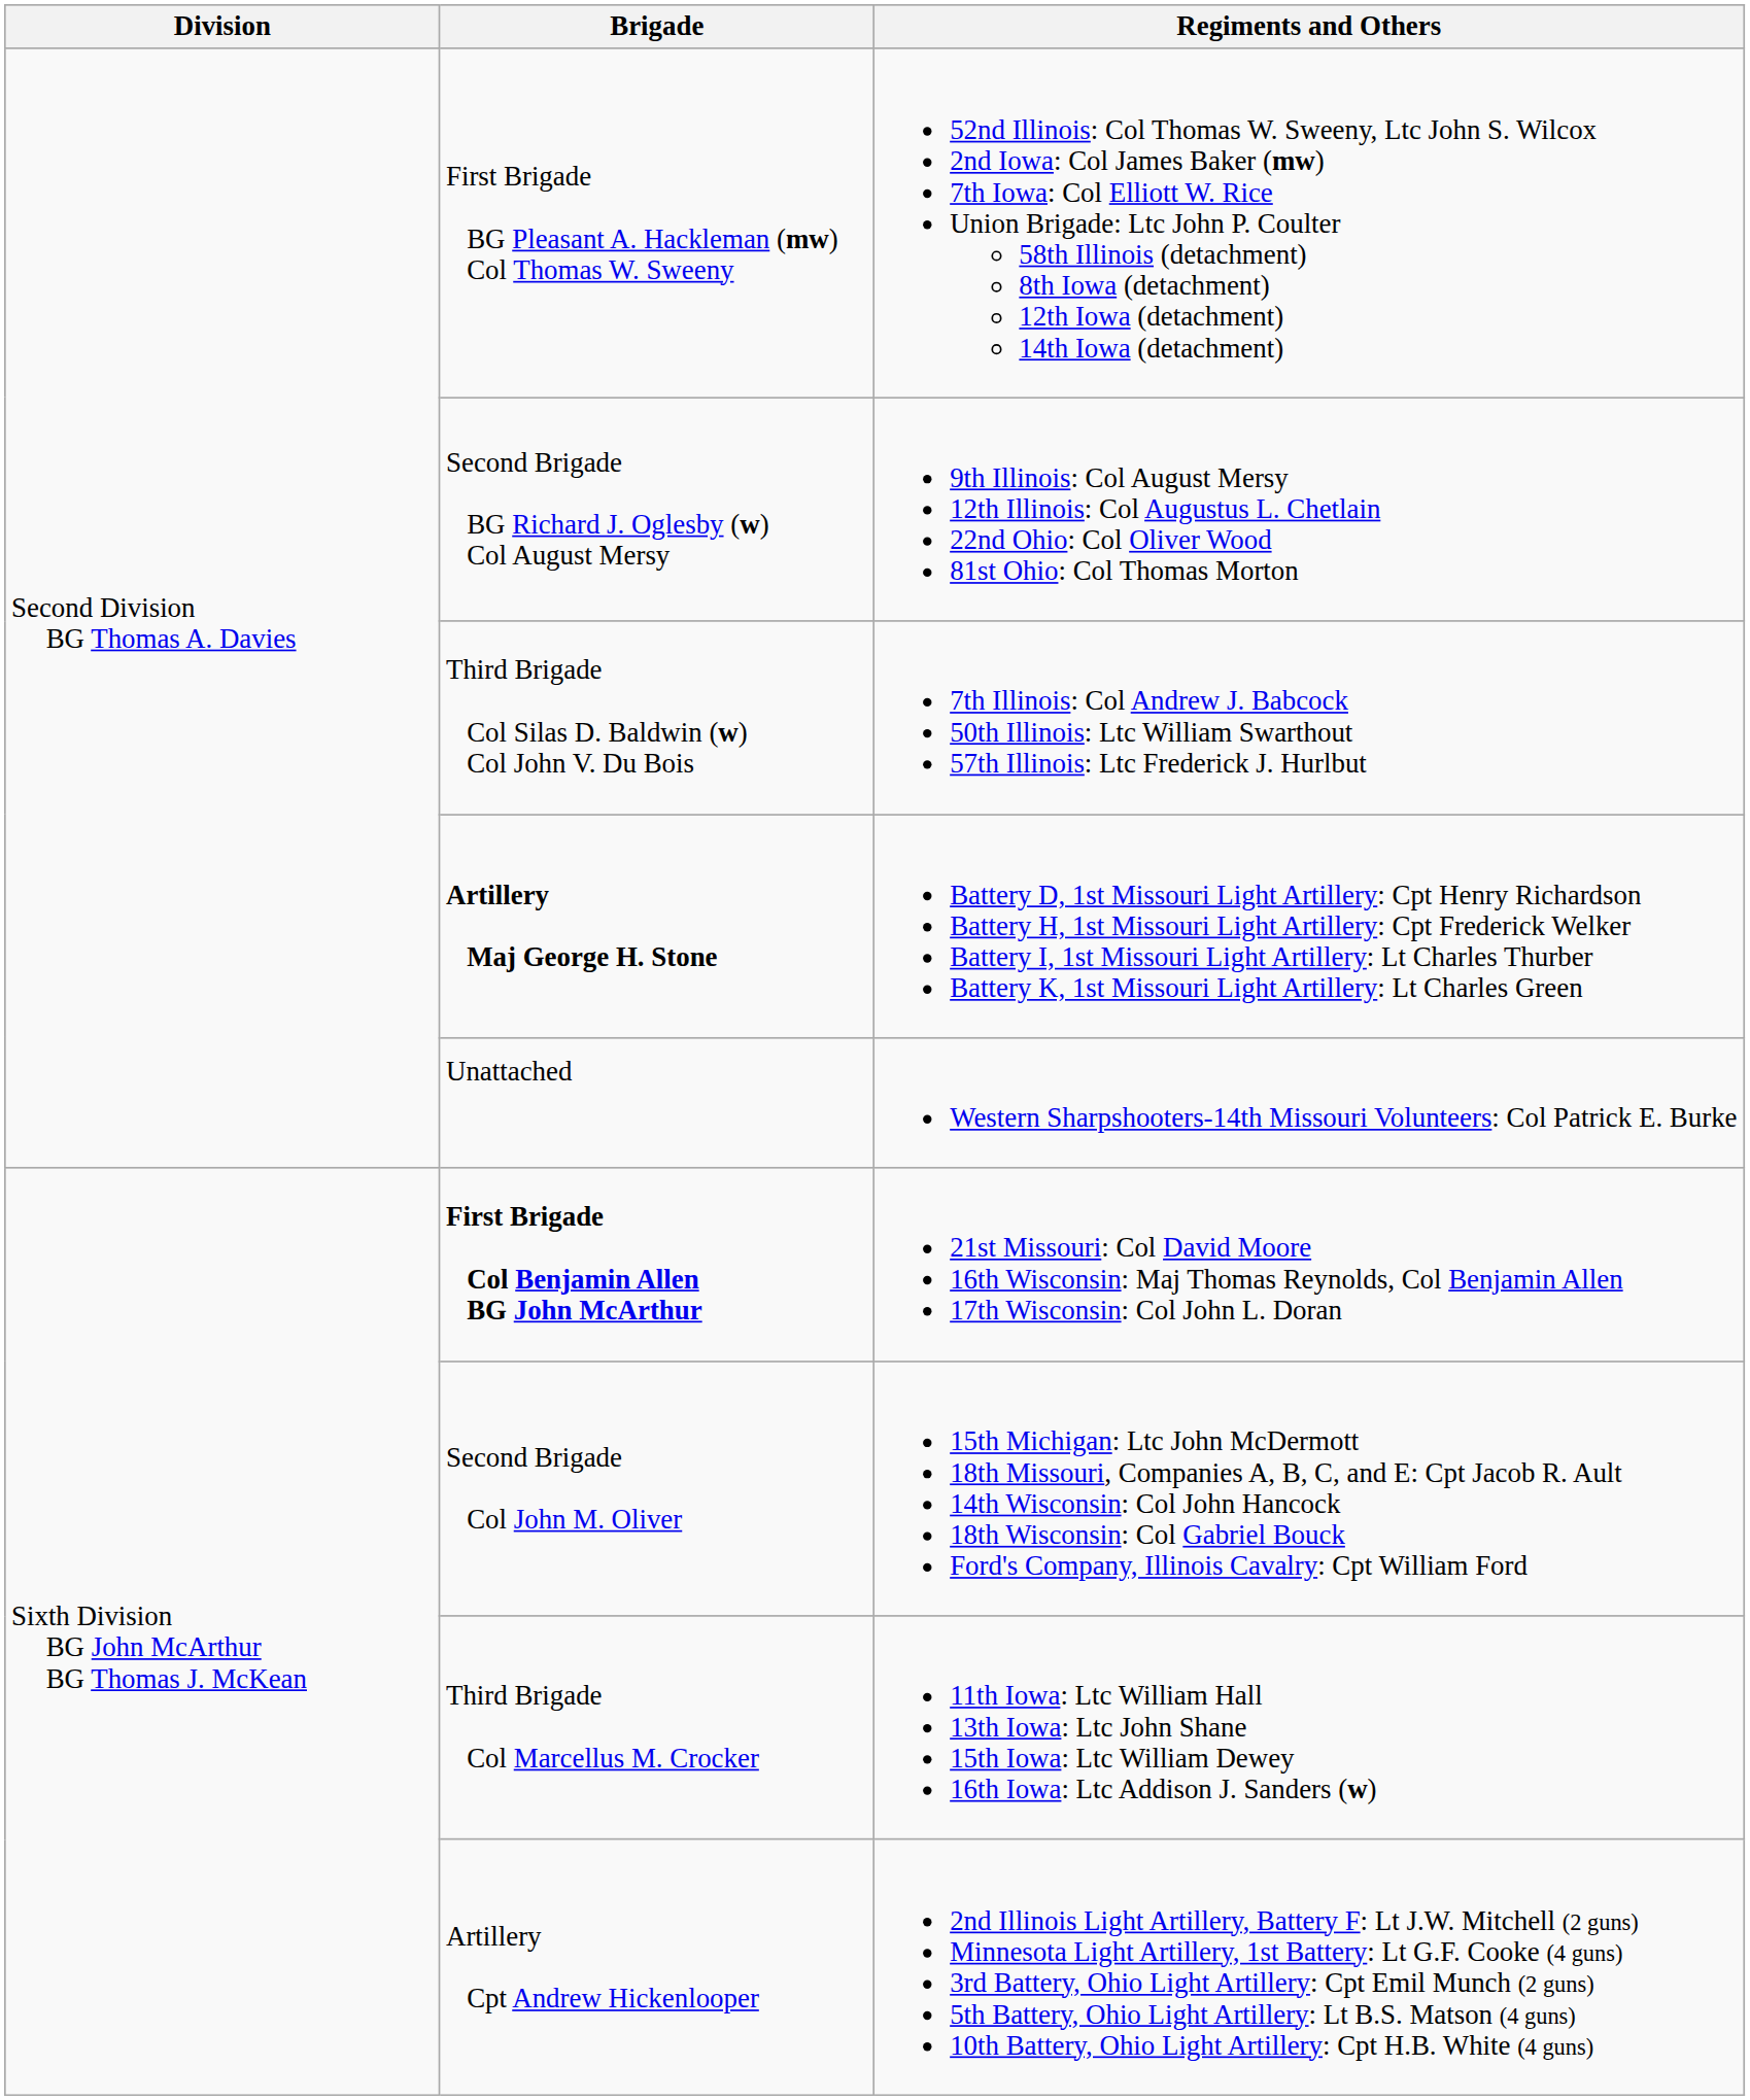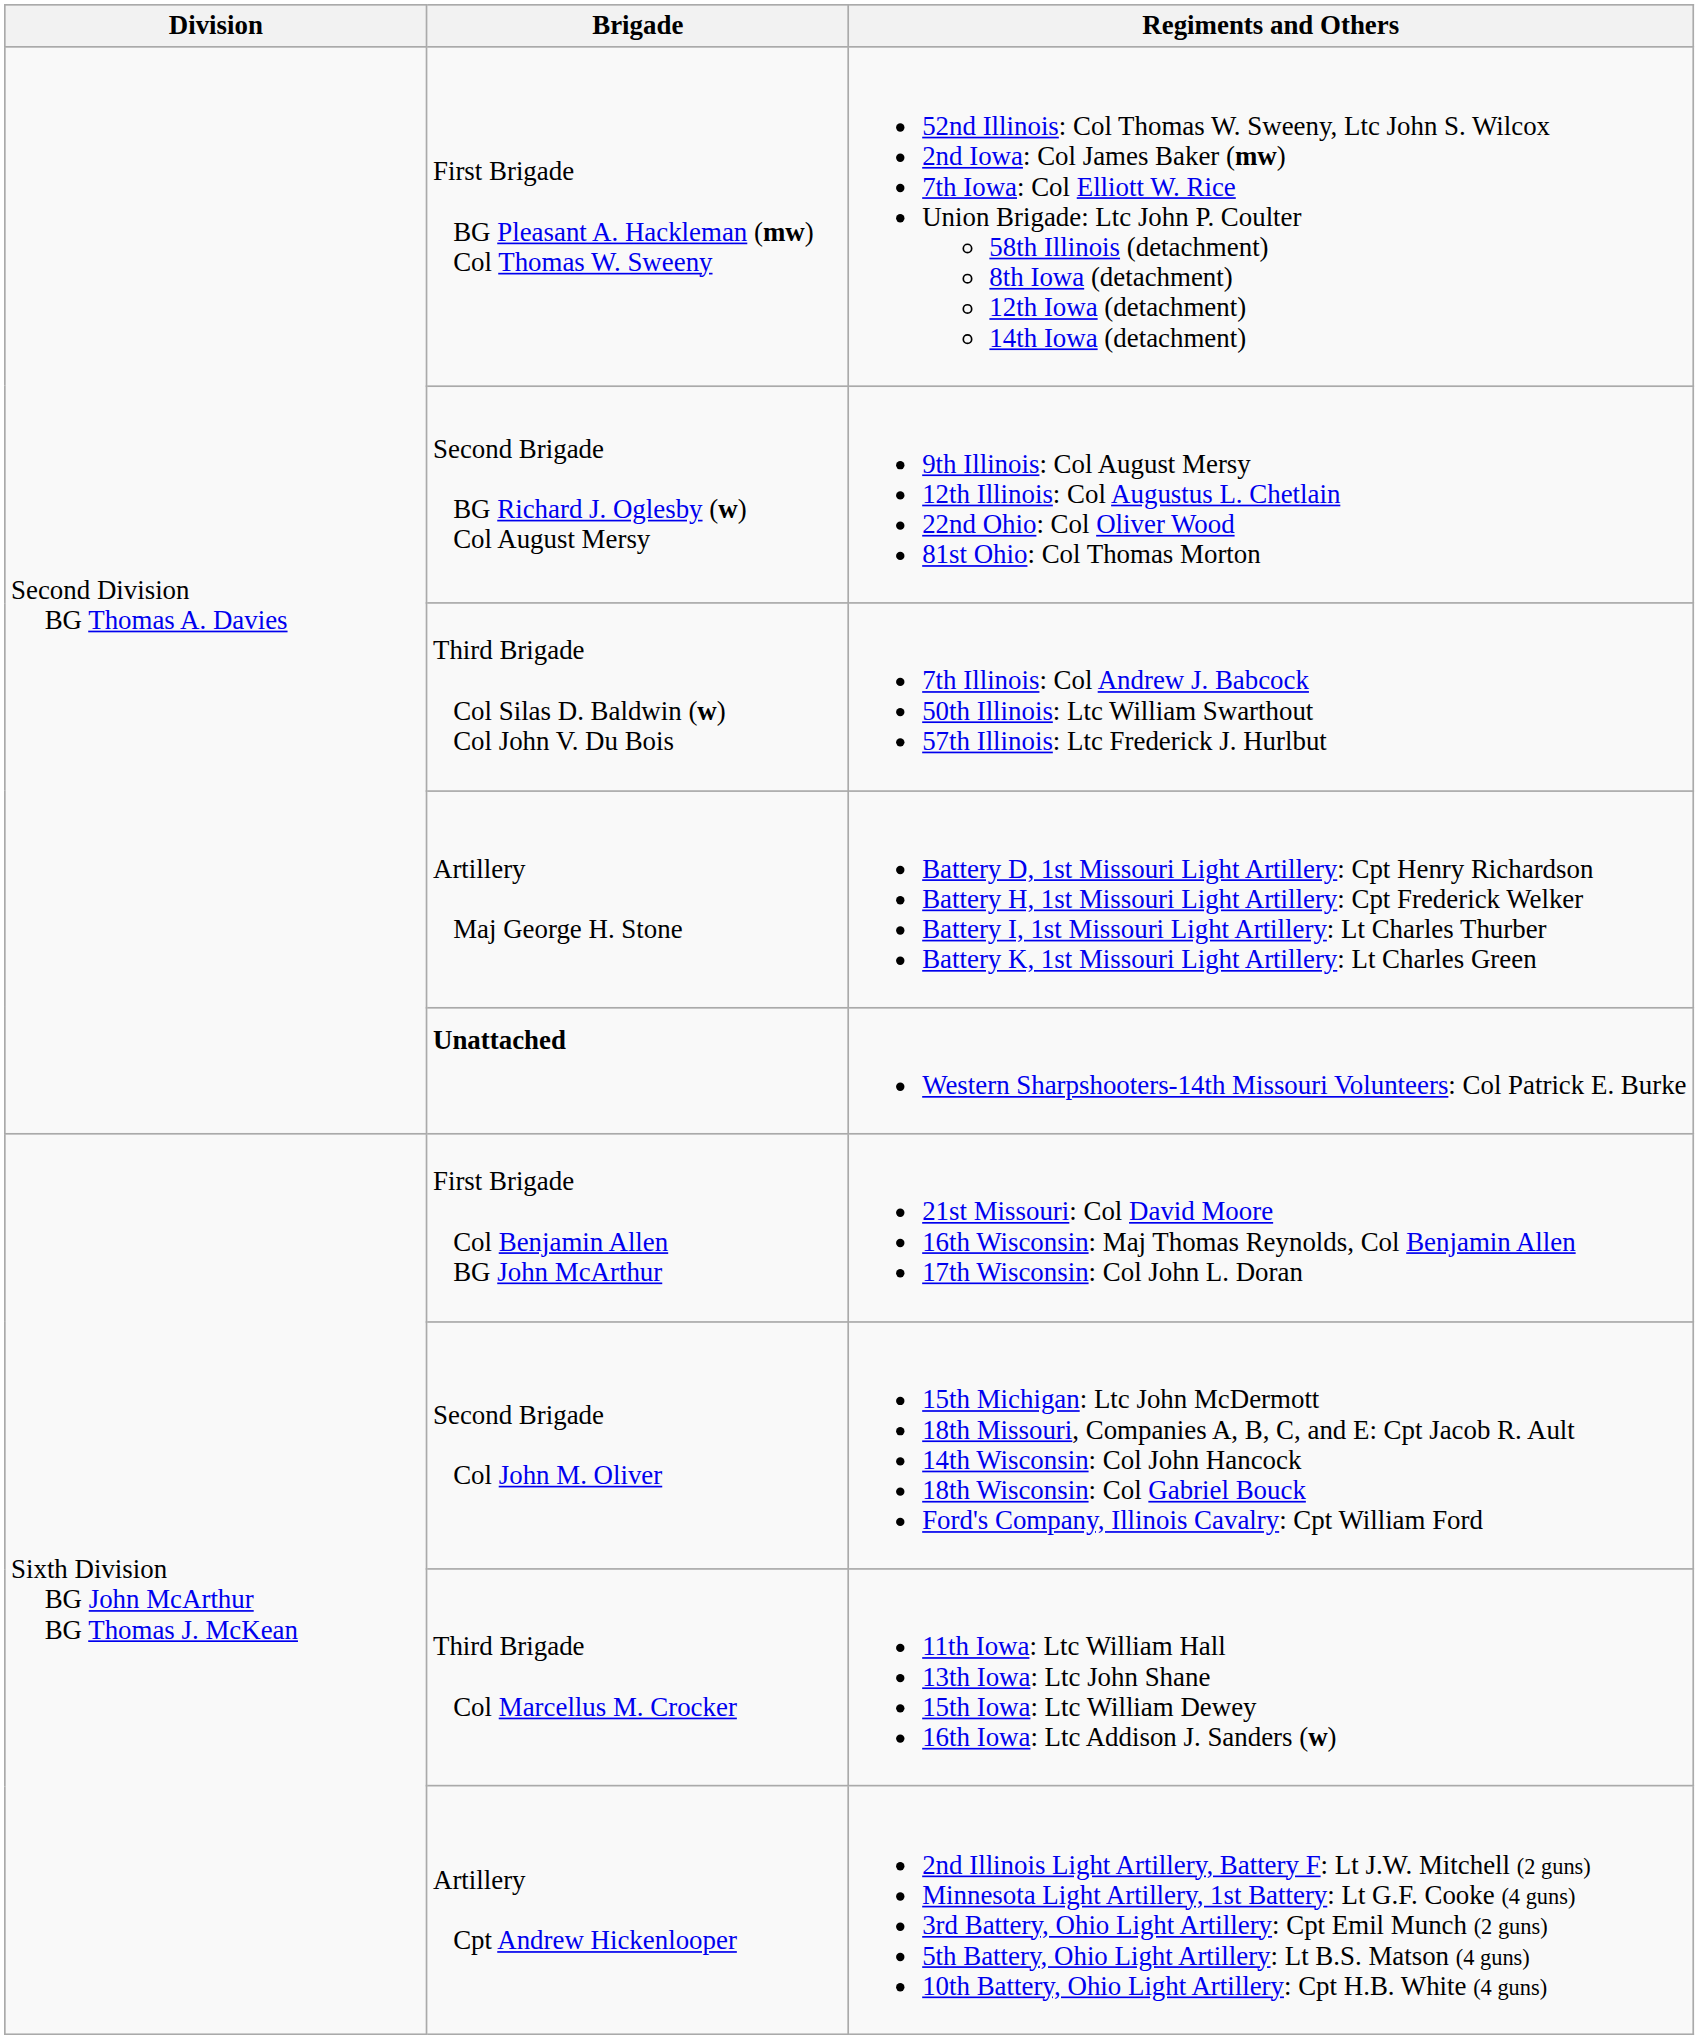Artillery Maj George H. Stone | Brigade: bold -> normal
Unattached | Brigade: normal -> bold
First Brigade Col Benjamin Allen BG John McArthur | Brigade: bold -> normal
